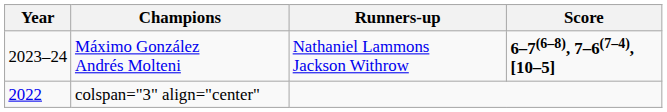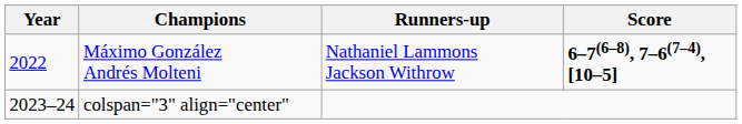Máximo González Andrés Molteni | Year: 2023–24 -> 2022
colspan="3" align="center" | Year: 2022 -> 2023–24
